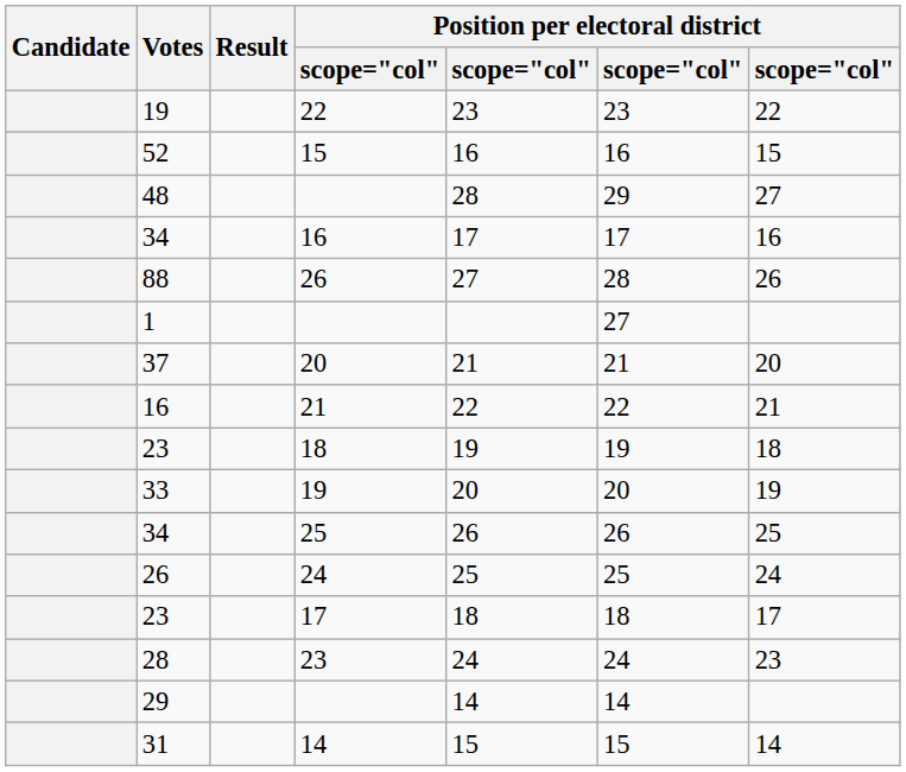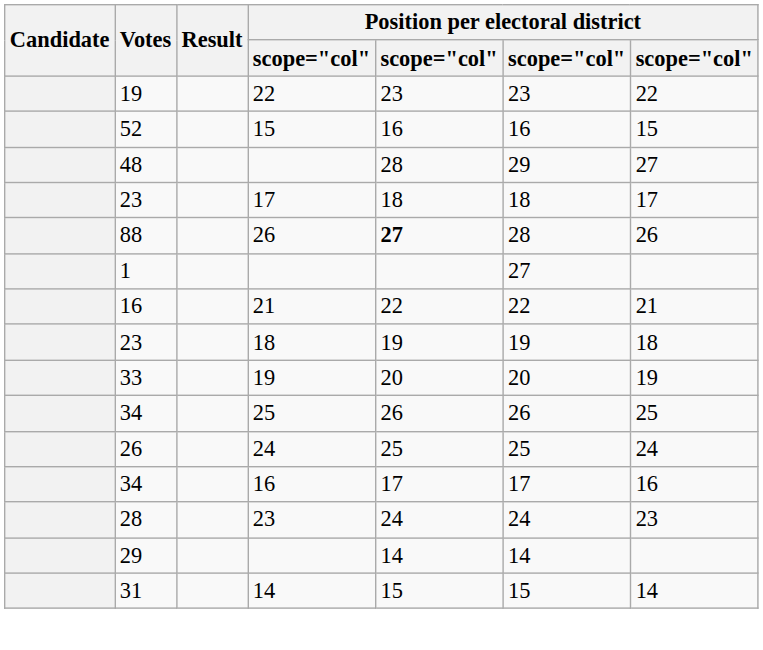rows swapped: 34 / 16 <-> 23 / 17
88 | column 5: normal -> bold
- row: 37 | 20 | 21 | 21 | 20
